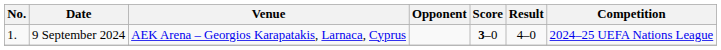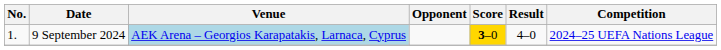9 September 2024 | Venue: no background -> lightblue background
9 September 2024 | Score: no background -> gold background
